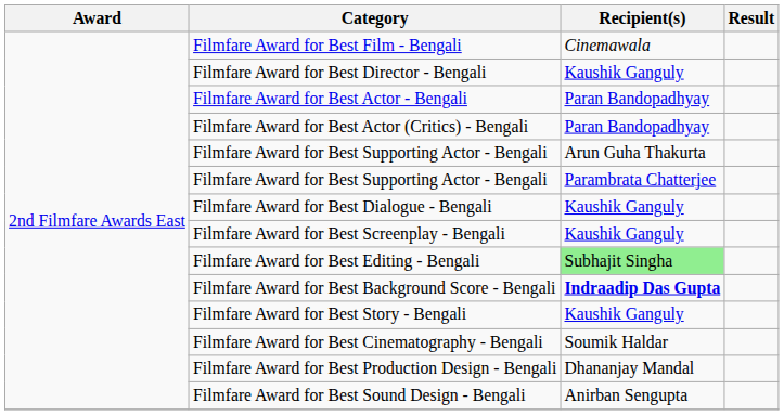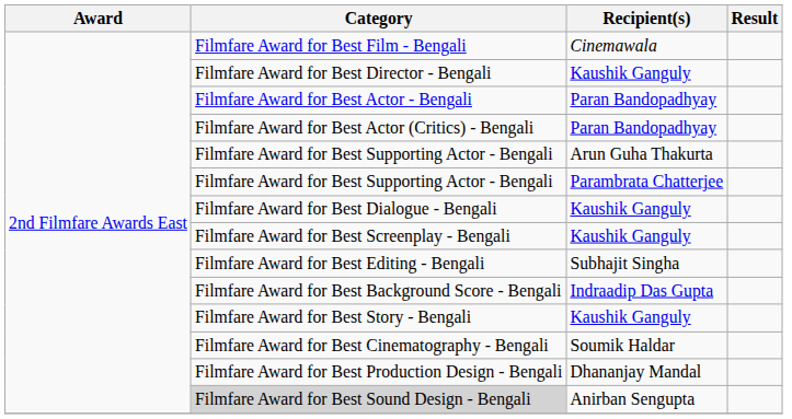Filmfare Award for Best Editing - Bengali | Recipient(s): lightgreen background -> no background
Filmfare Award for Best Background Score - Bengali | Recipient(s): bold -> normal
Filmfare Award for Best Sound Design - Bengali | Category: no background -> lightgrey background
